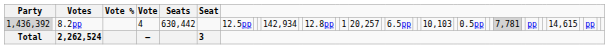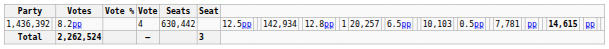8.2pp | column 1: lightgrey background -> no background
8.2pp | column 26: lightgrey background -> no background
8.2pp | column 31: normal -> bold
